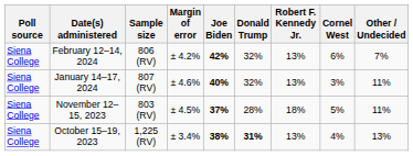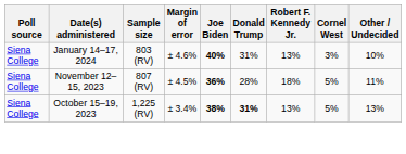- row: Siena College | February 12–14, 2024 | 806 (RV) | ± 4.2% | 42% | 32% | 13% | 6% | 7%
January 14–17, 2024 | Sample size: 807 (RV) -> 803 (RV)
January 14–17, 2024 | Donald Trump: 32% -> 31%
January 14–17, 2024 | Other / Undecided: 11% -> 10%
November 12–15, 2023 | Sample size: 803 (RV) -> 807 (RV)
November 12–15, 2023 | Joe Biden: 37% -> 36%
October 15–19, 2023 | Cornel West: 4% -> 5%
